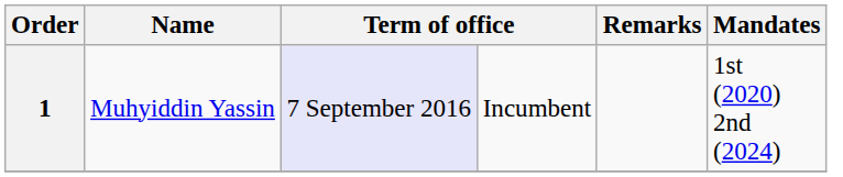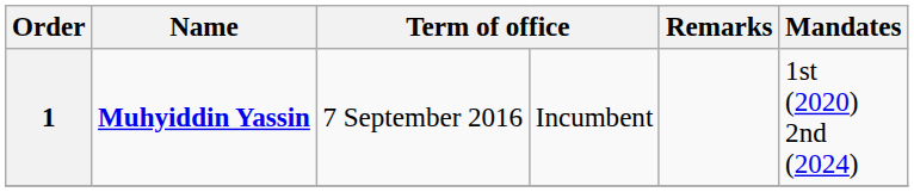1 | Name: normal -> bold
1 | column 3: lavender background -> no background
